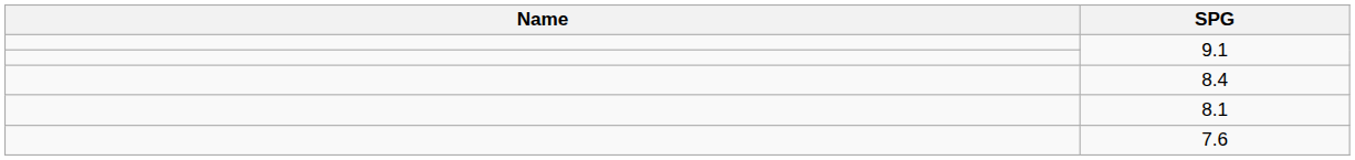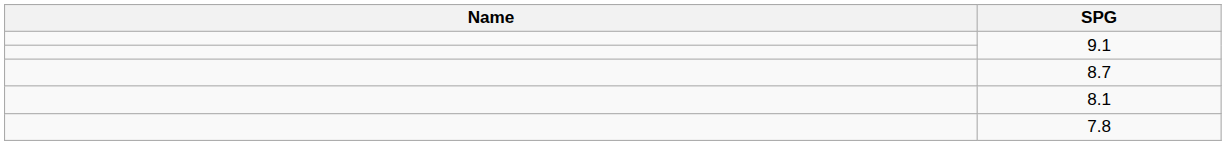row 4 | SPG: 8.4 -> 8.7
row 6 | SPG: 7.6 -> 7.8
